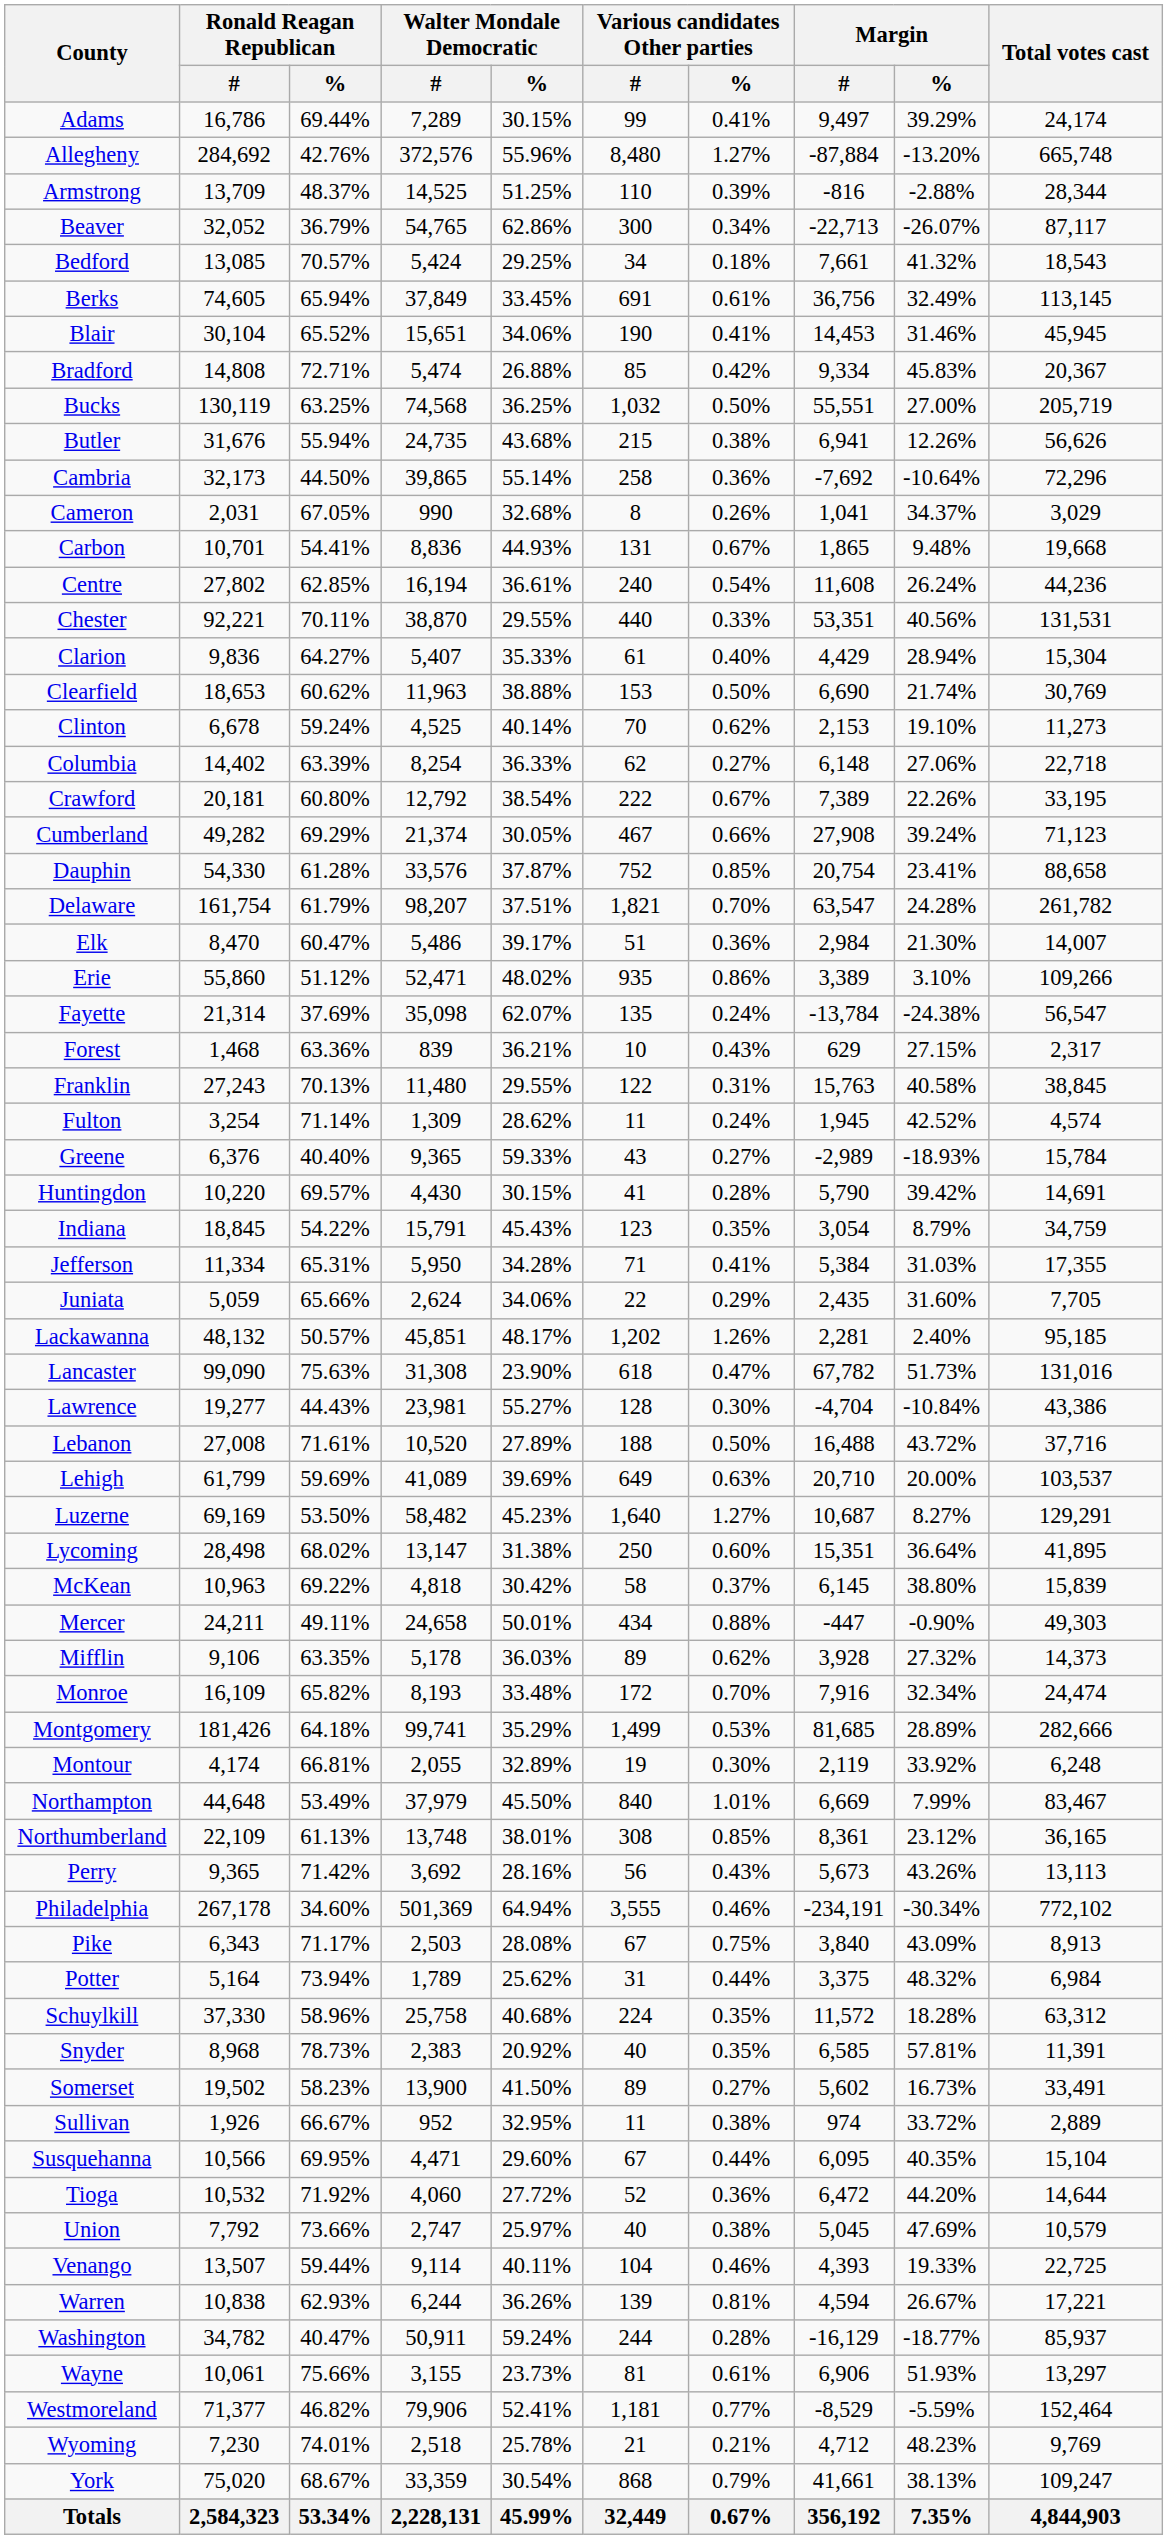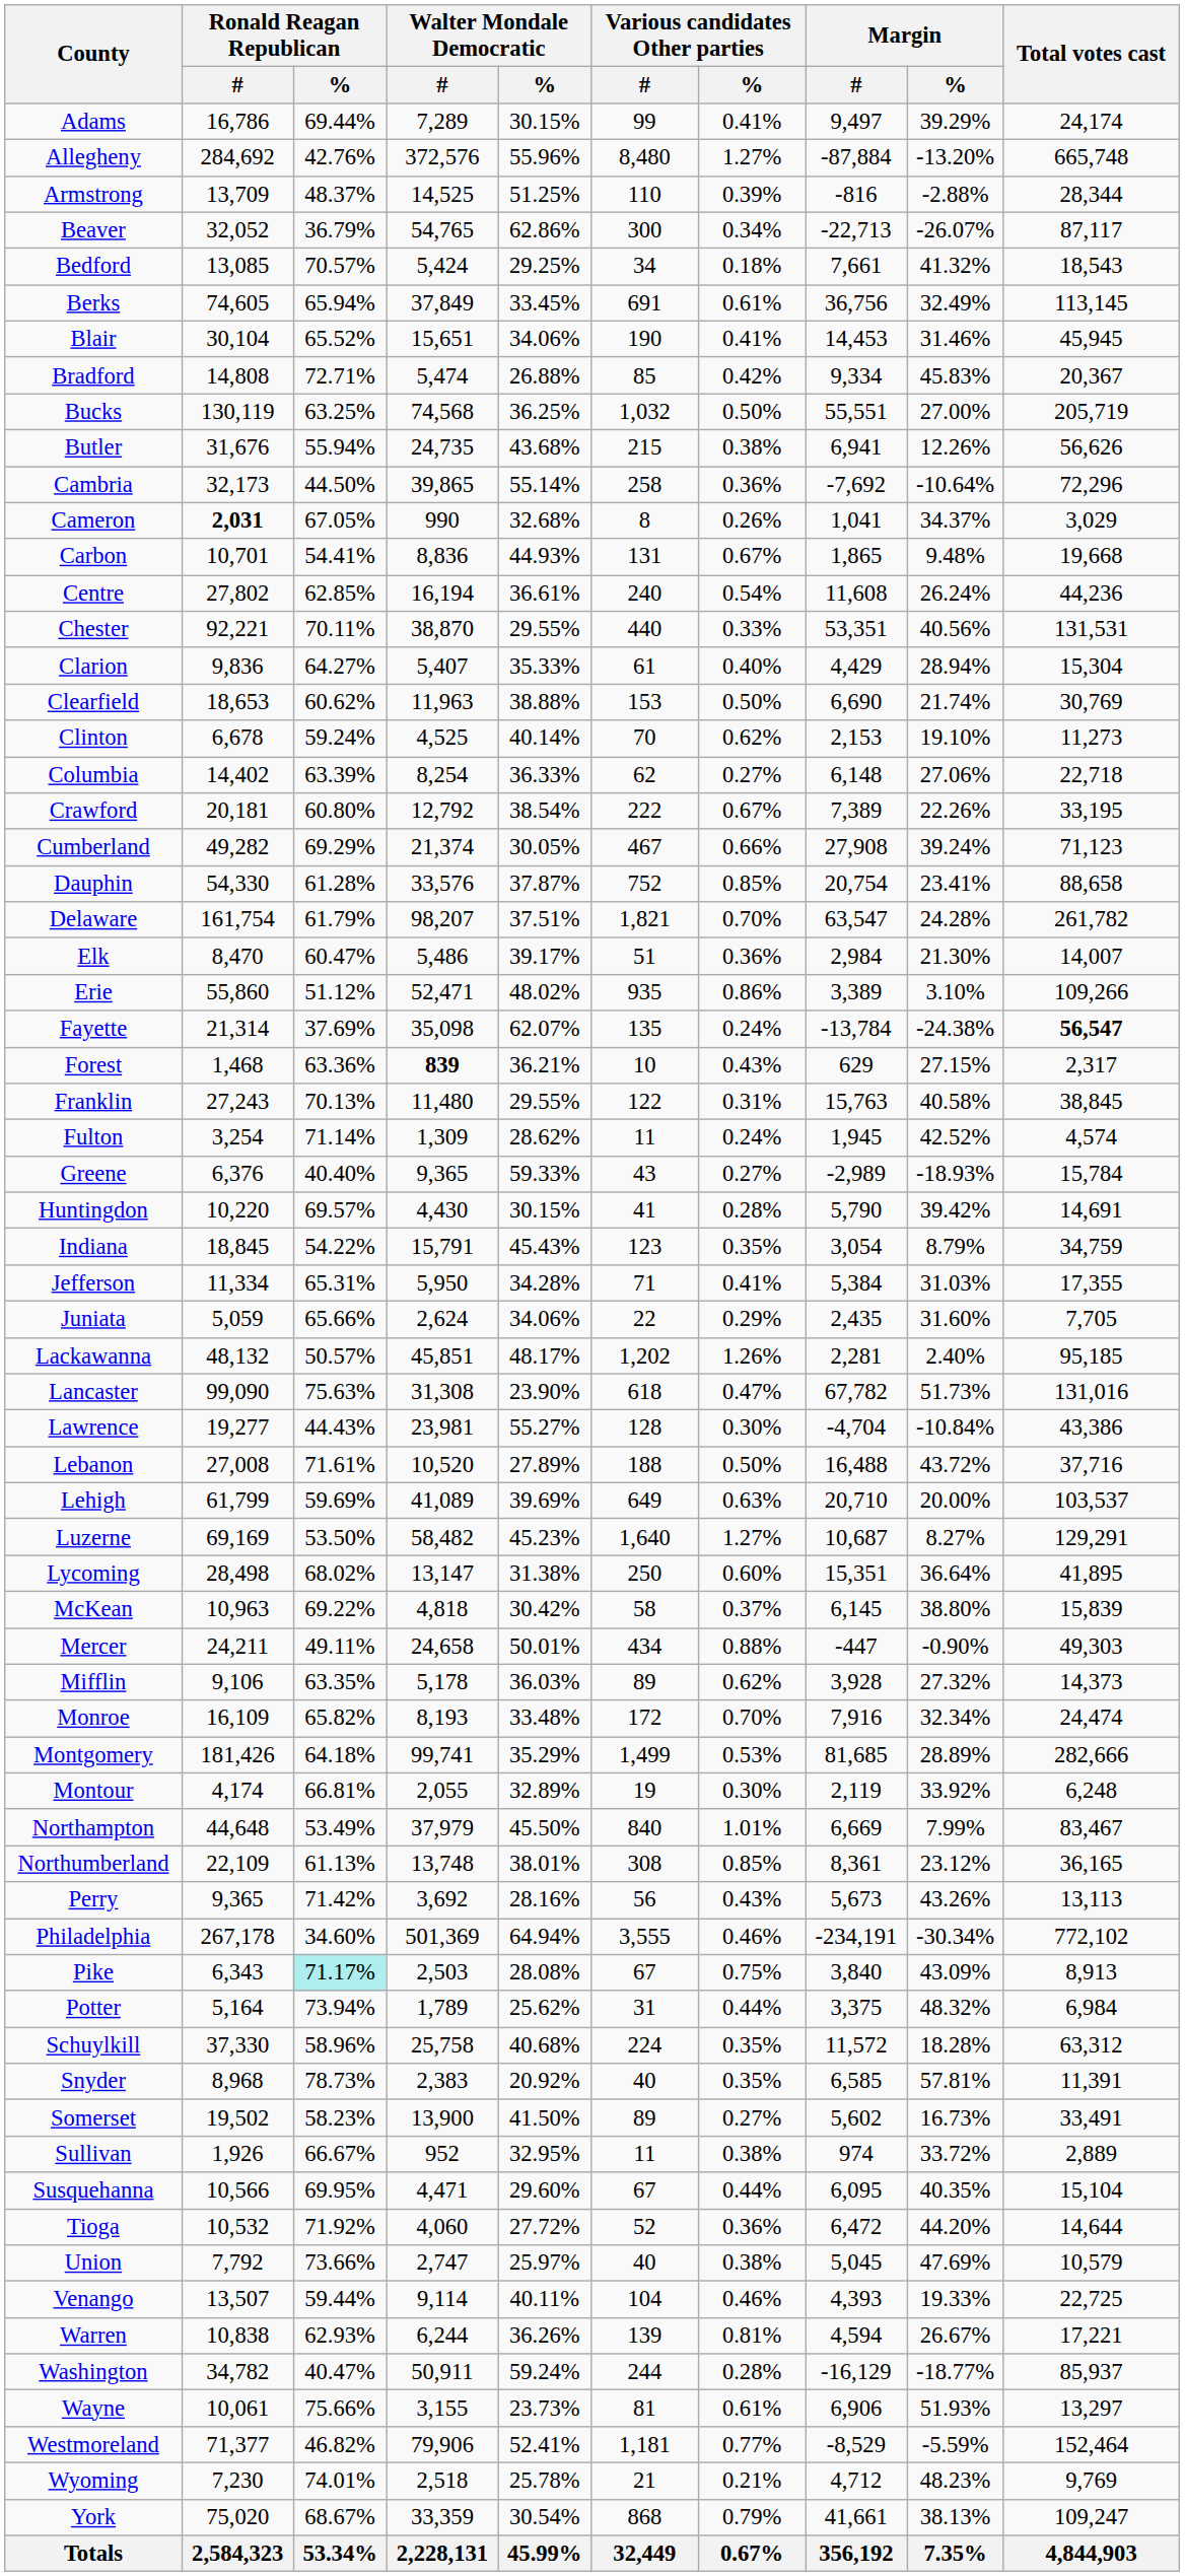Cameron | Ronald Reagan Republican / #: normal -> bold
Fayette | Total votes cast: normal -> bold
Forest | Walter Mondale Democratic / #: normal -> bold
Pike | Ronald Reagan Republican / %: no background -> paleturquoise background
